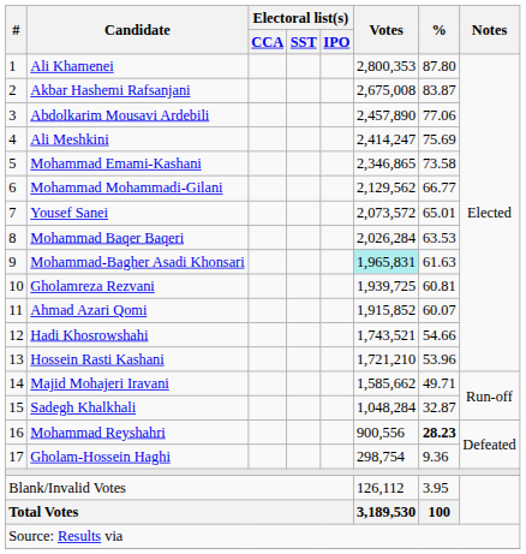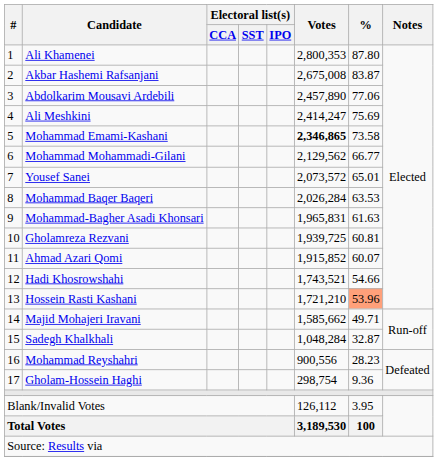Mohammad Emami-Kashani | Votes: normal -> bold
Mohammad-Bagher Asadi Khonsari | Votes: paleturquoise background -> no background
Hossein Rasti Kashani | %: no background -> lightsalmon background
Mohammad Reyshahri | %: bold -> normal
